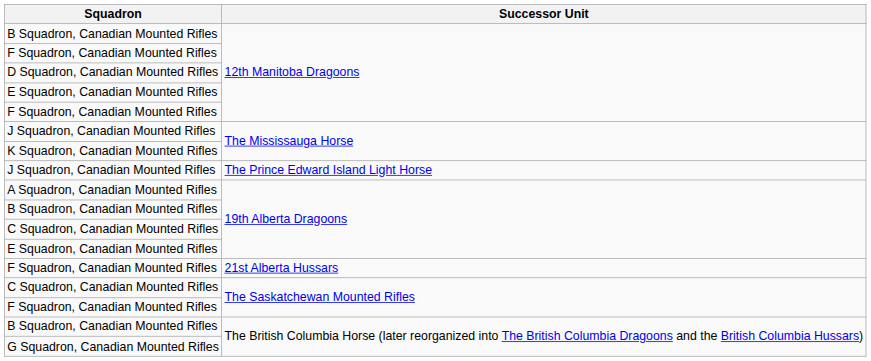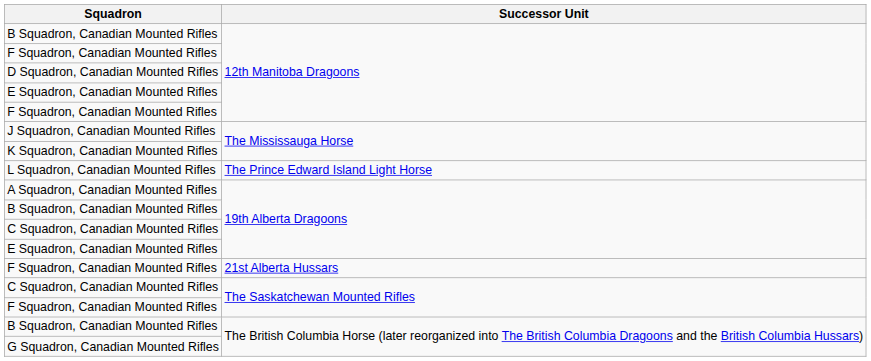row 9 | Squadron: J Squadron, Canadian Mounted Rifles -> L Squadron, Canadian Mounted Rifles
